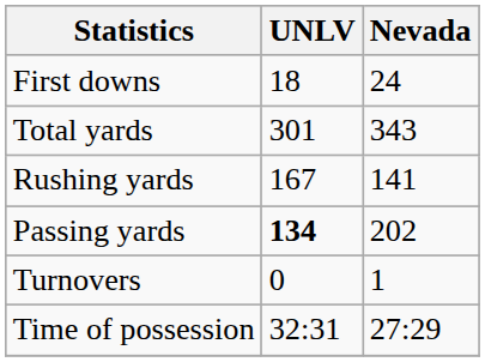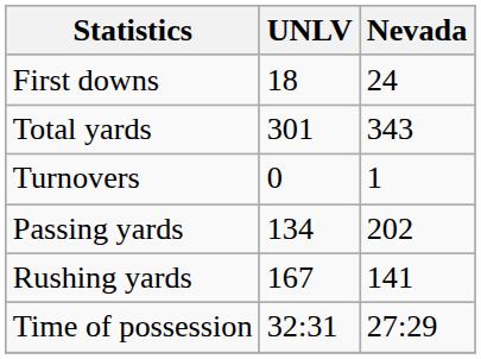rows swapped: Rushing yards <-> Turnovers
Passing yards | UNLV: bold -> normal
